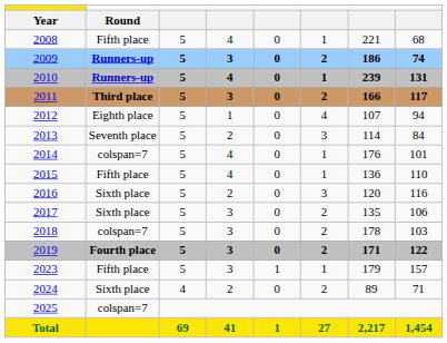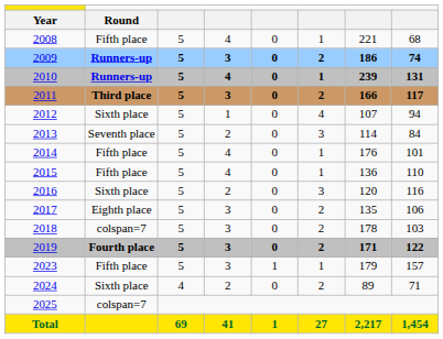2012 | Round: Eighth place -> Sixth place
2014 | Round: colspan=7 -> Fifth place
2017 | Round: Sixth place -> Eighth place
